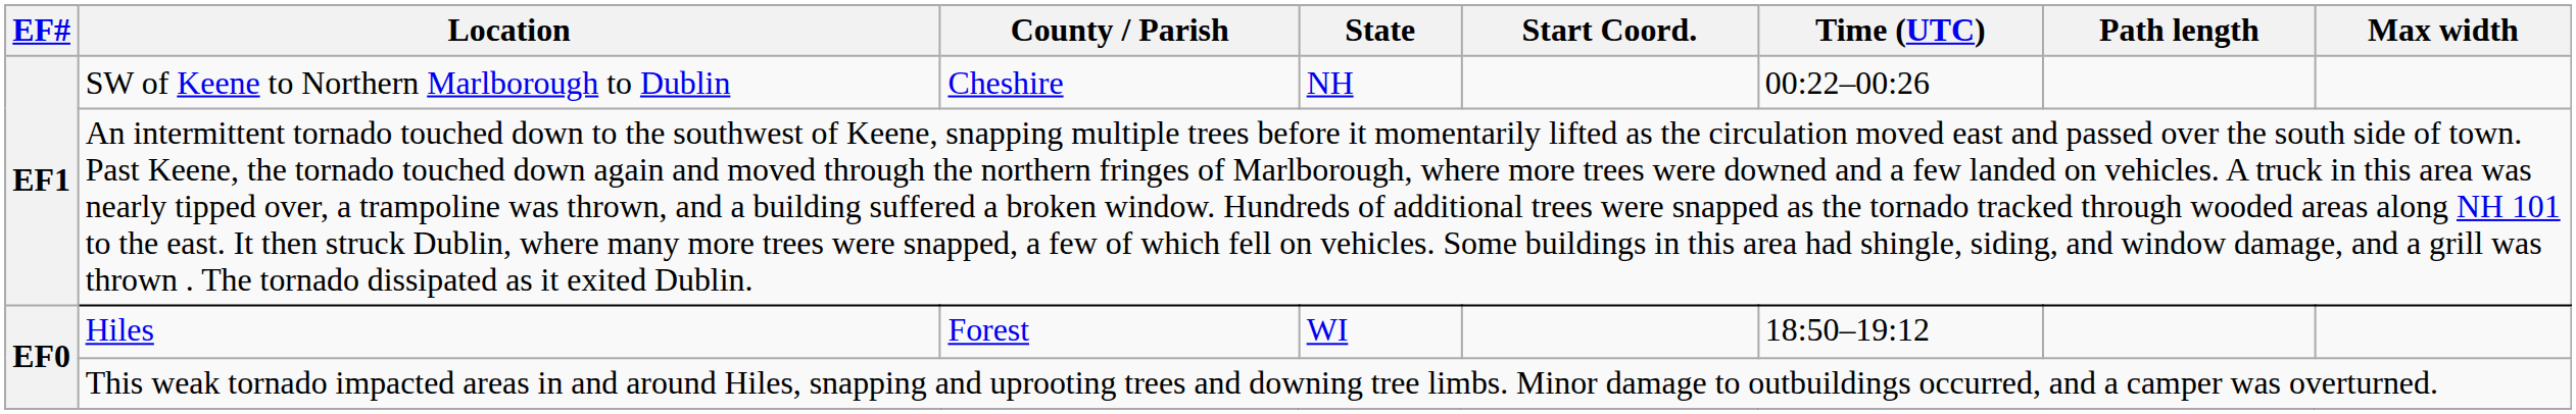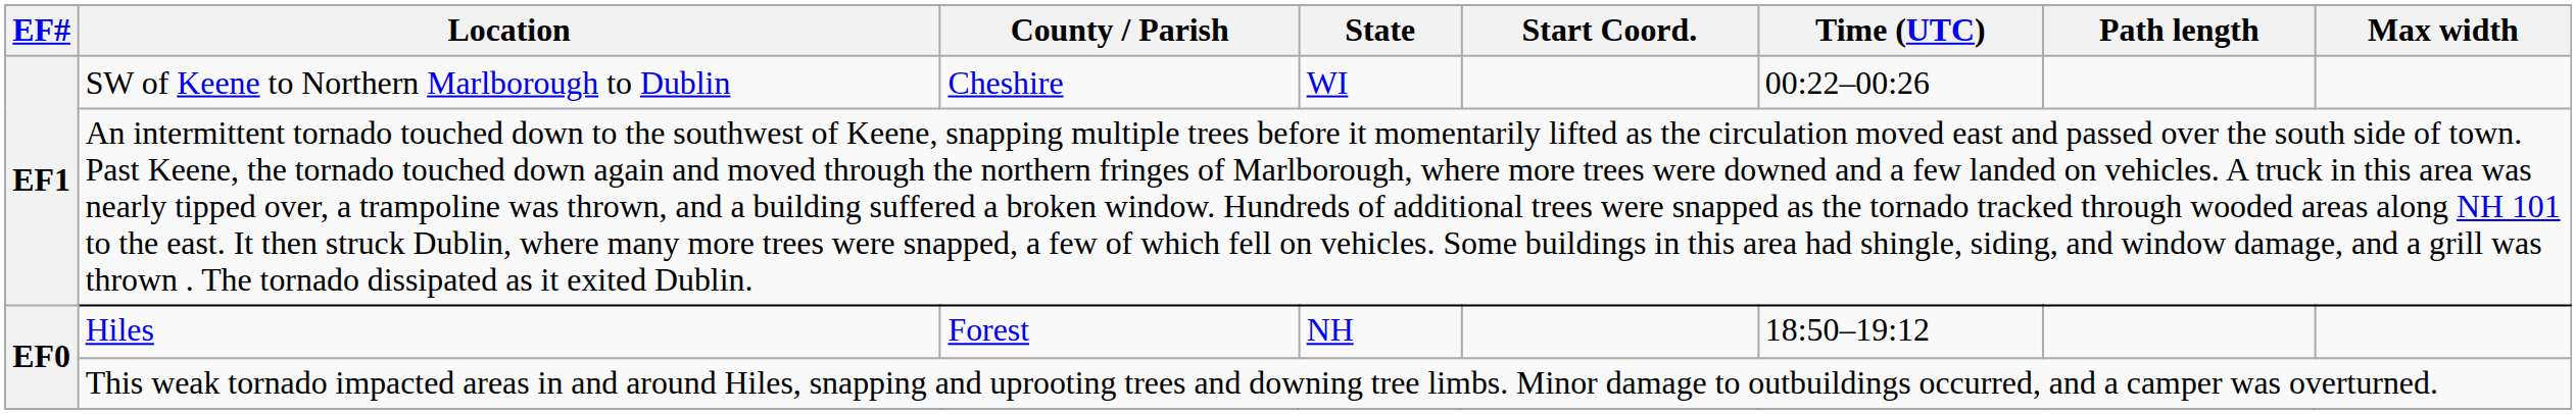SW of Keene to Northern Marlborough to Dublin | State: NH -> WI
Hiles | State: WI -> NH
